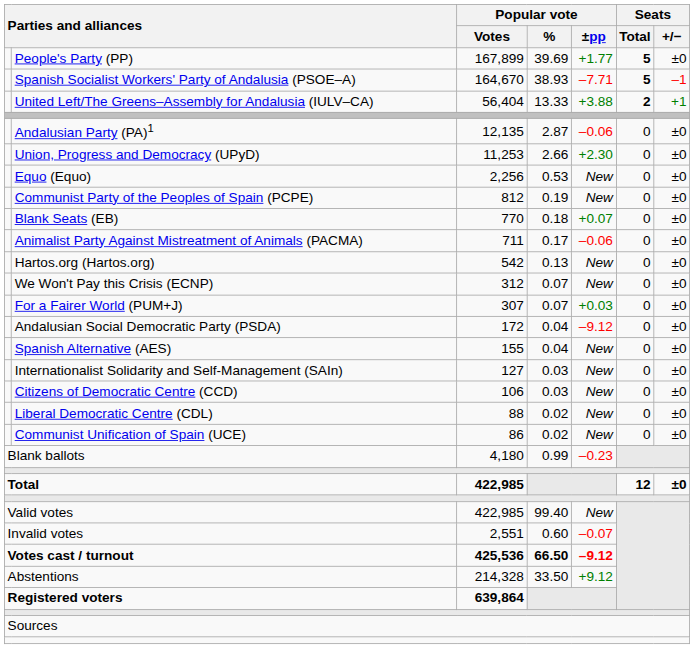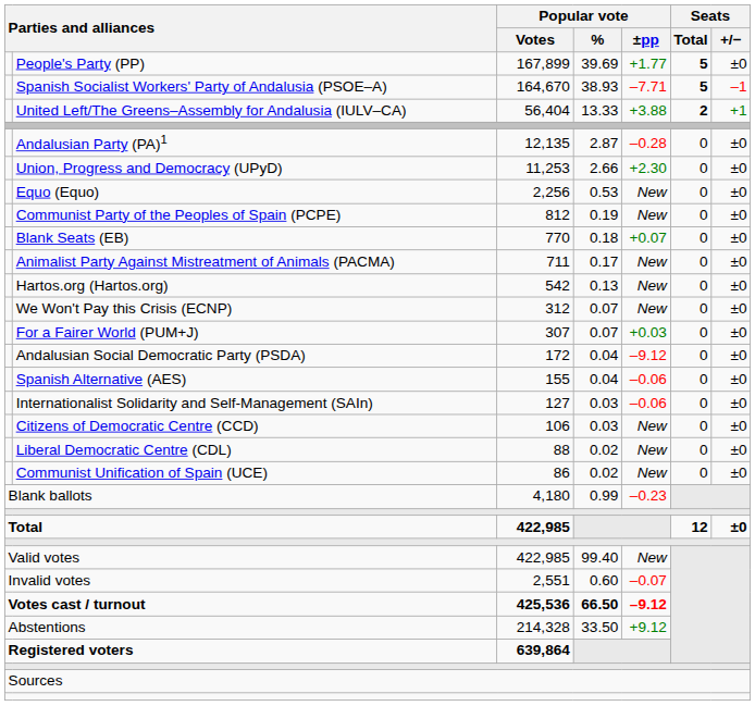Andalusian Party (PA)1 | Popular vote / ±pp: –0.06 -> –0.28
Animalist Party Against Mistreatment of Animals (PACMA) | Popular vote / ±pp: –0.06 -> New
Spanish Alternative (AES) | Popular vote / ±pp: New -> –0.06
Internationalist Solidarity and Self-Management (SAIn) | Popular vote / ±pp: New -> –0.06
